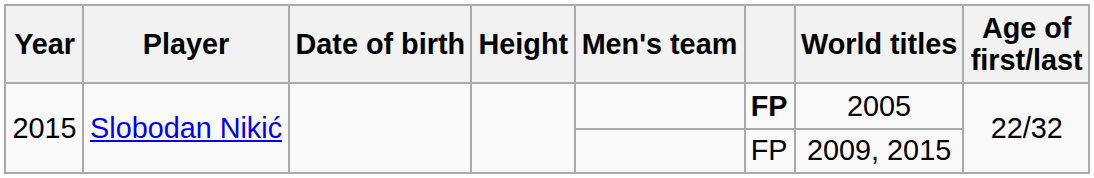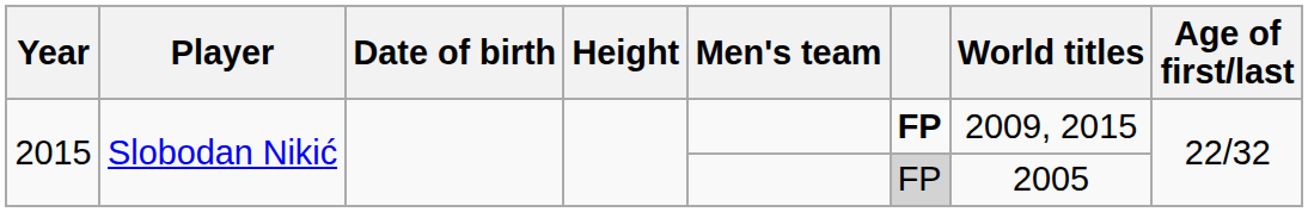row 2 | World titles: 2005 -> 2009, 2015
row 3 | column 6: no background -> lightgrey background
row 3 | World titles: 2009, 2015 -> 2005
